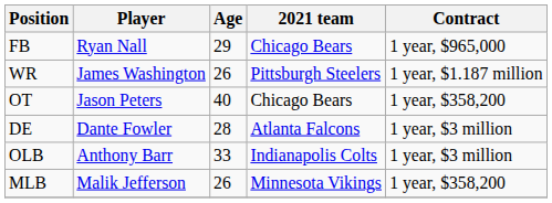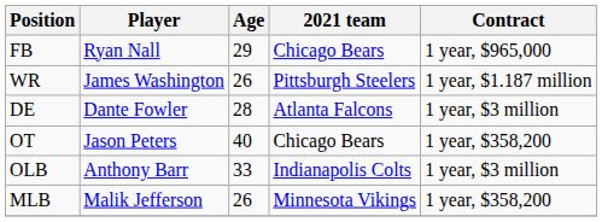rows swapped: OT <-> DE
